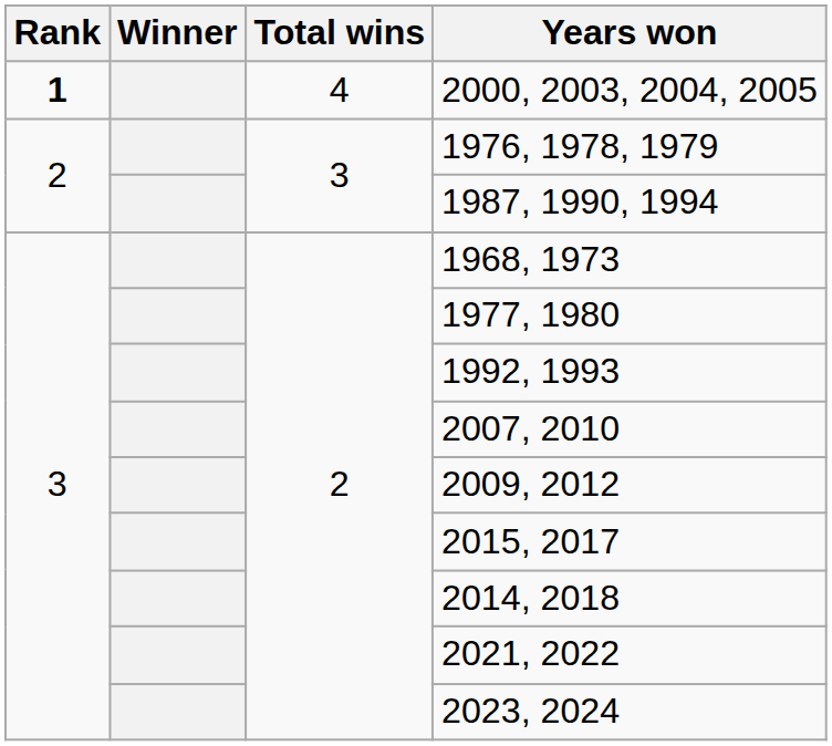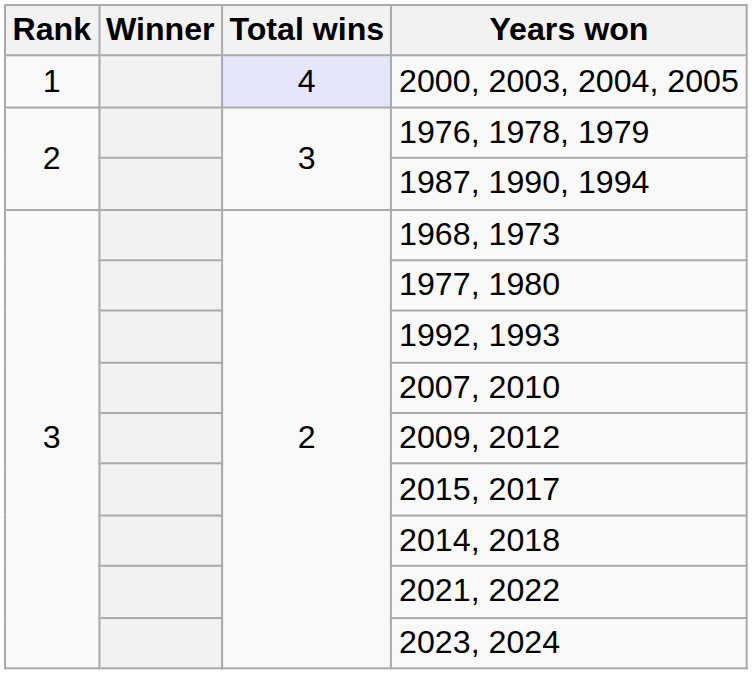2000, 2003, 2004, 2005 | Rank: bold -> normal
2000, 2003, 2004, 2005 | Total wins: no background -> lavender background
